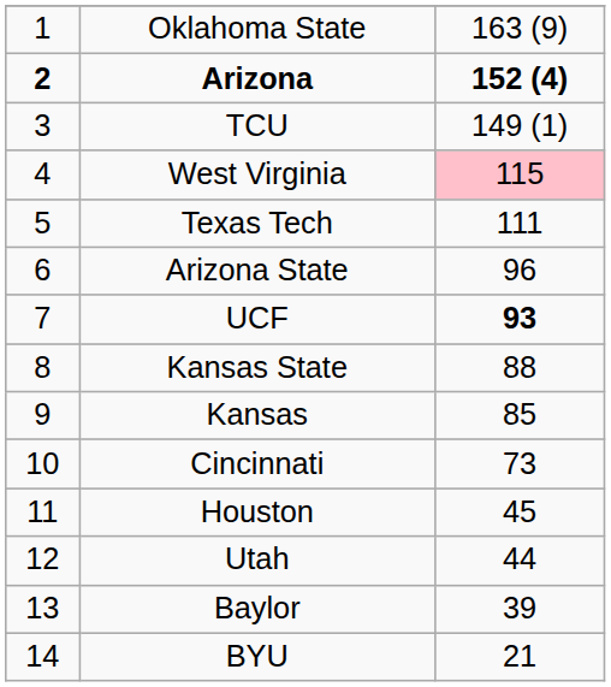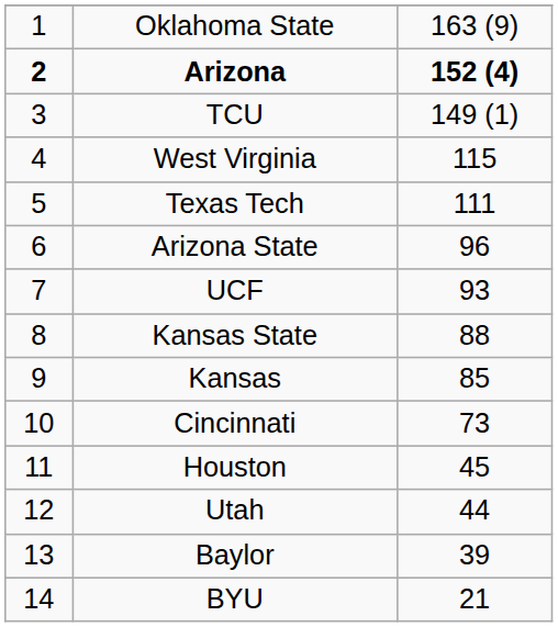West Virginia | column 3: pink background -> no background
UCF | column 3: bold -> normal
